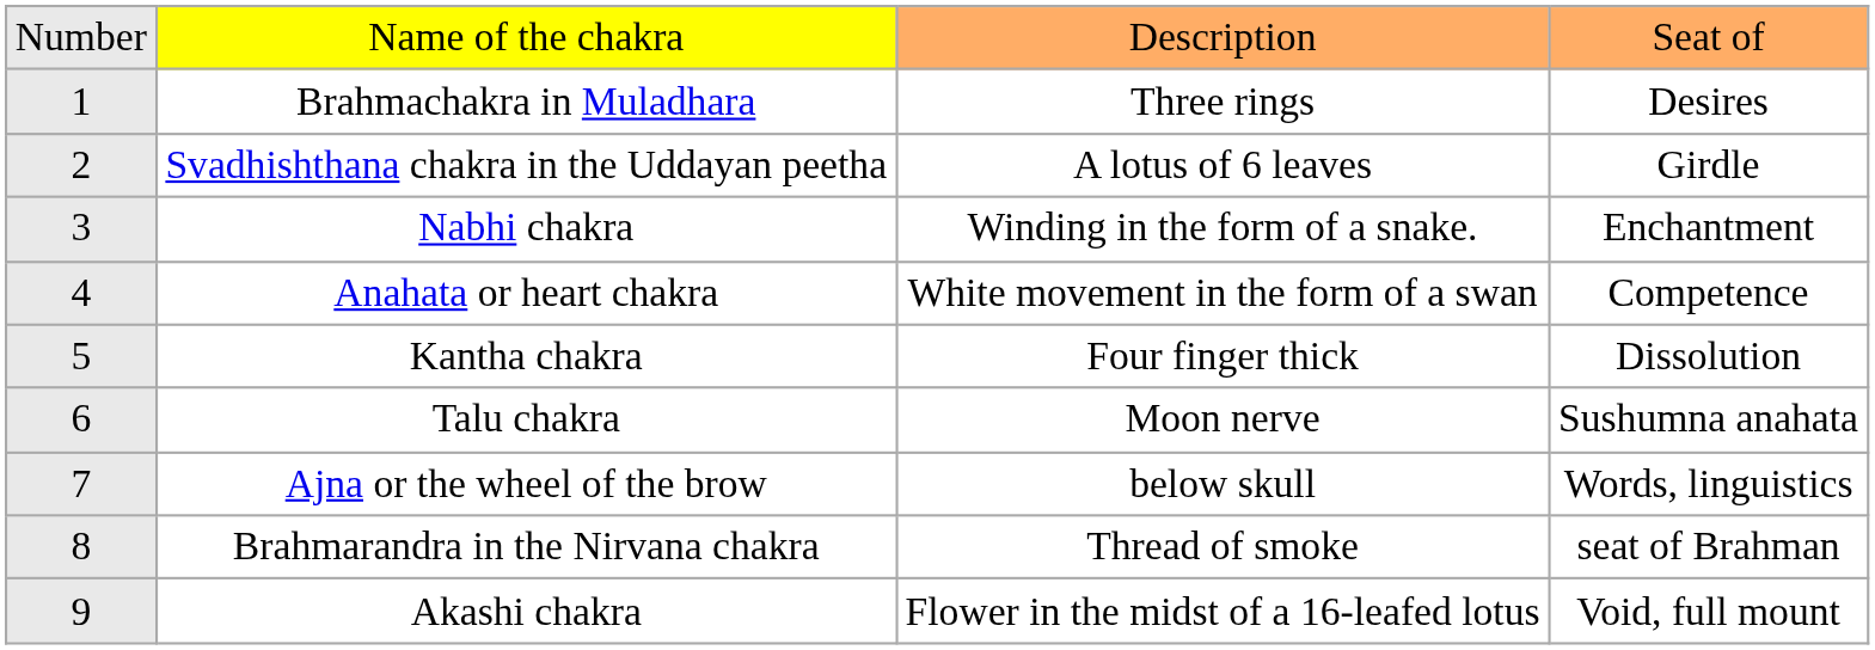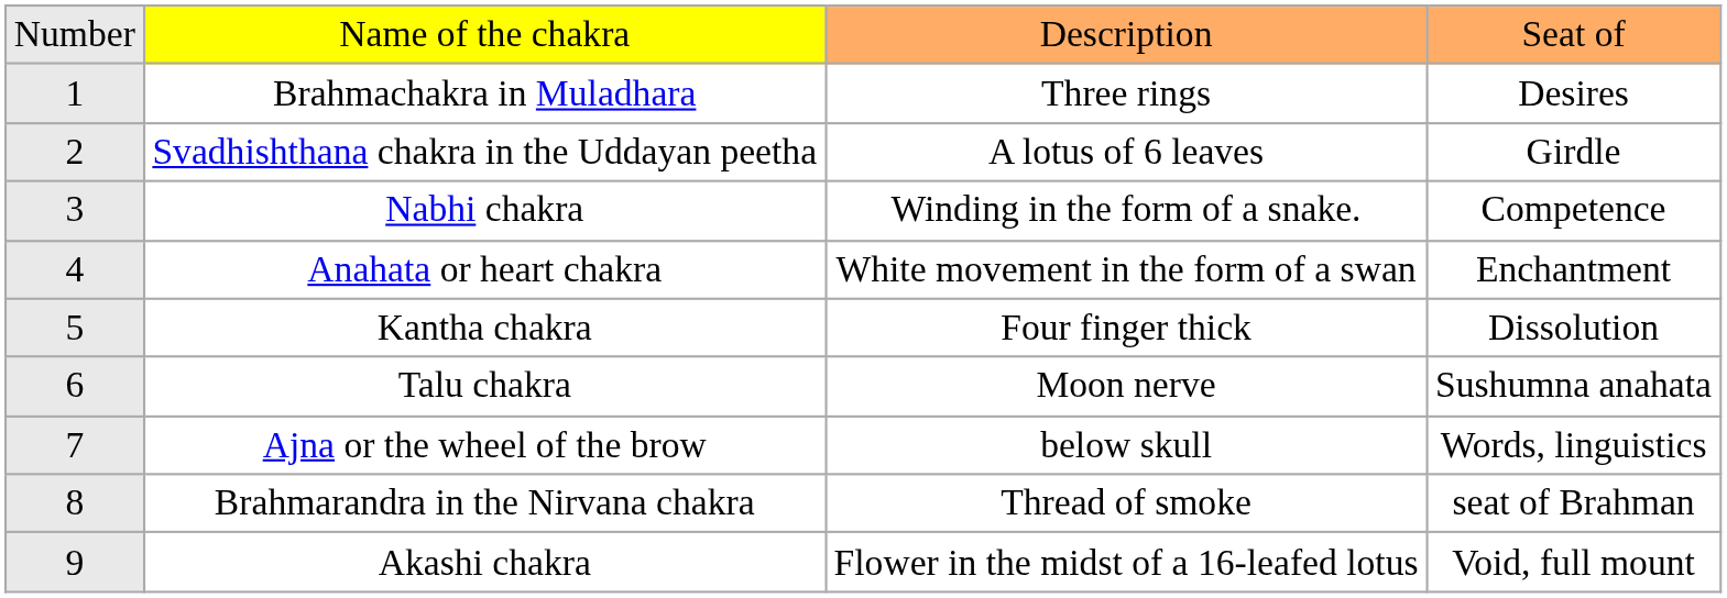Nabhi chakra | column 4: Enchantment -> Competence
Anahata or heart chakra | column 4: Competence -> Enchantment
